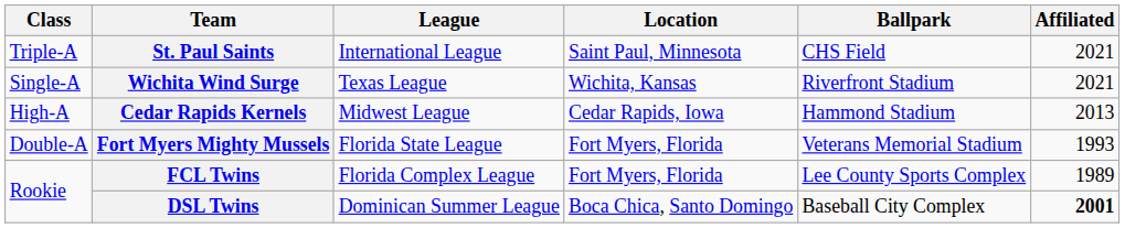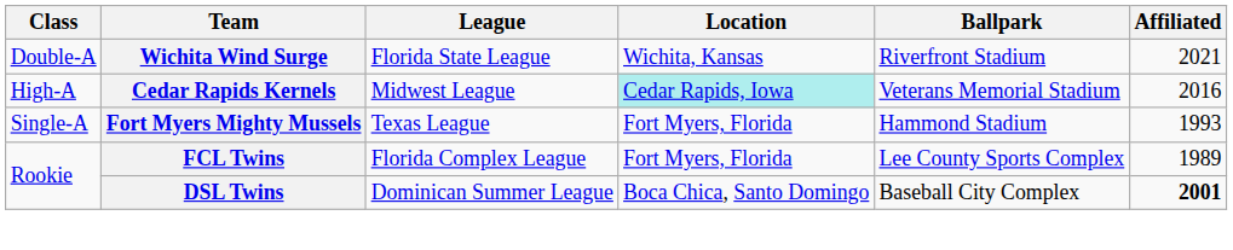- row: Triple-A | St. Paul Saints | International League | Saint Paul, Minnesota | CHS Field | 2021
Wichita Wind Surge | Class: Single-A -> Double-A
Wichita Wind Surge | League: Texas League -> Florida State League
Cedar Rapids Kernels | Location: no background -> paleturquoise background
Cedar Rapids Kernels | Ballpark: Hammond Stadium -> Veterans Memorial Stadium
Cedar Rapids Kernels | Affiliated: 2013 -> 2016
Fort Myers Mighty Mussels | Class: Double-A -> Single-A
Fort Myers Mighty Mussels | League: Florida State League -> Texas League
Fort Myers Mighty Mussels | Ballpark: Veterans Memorial Stadium -> Hammond Stadium
